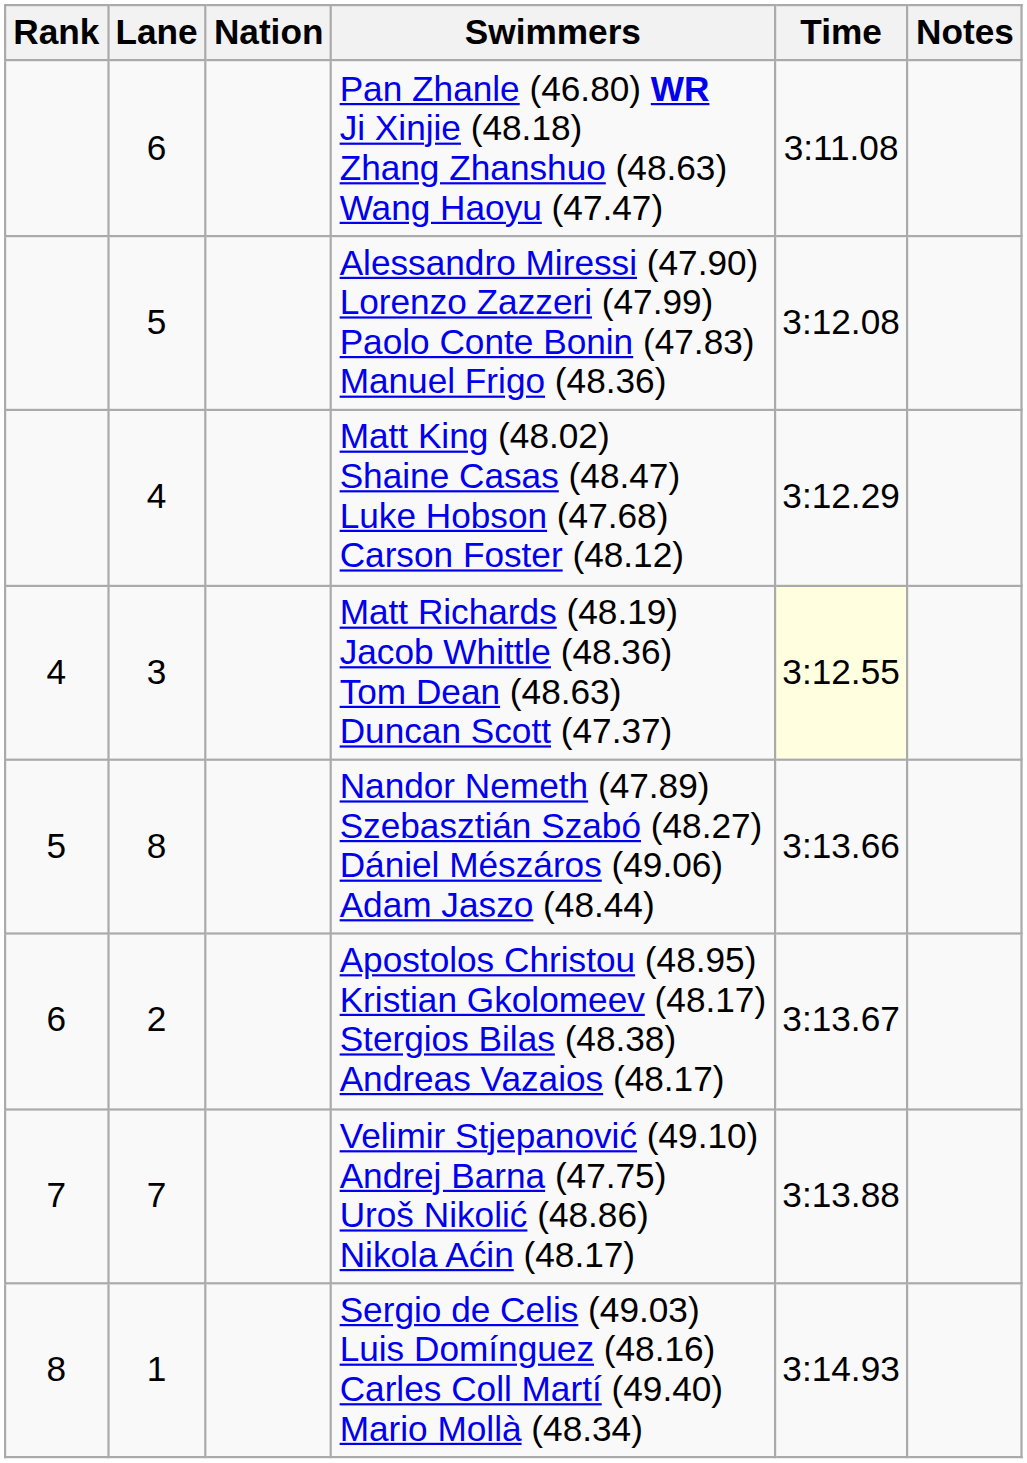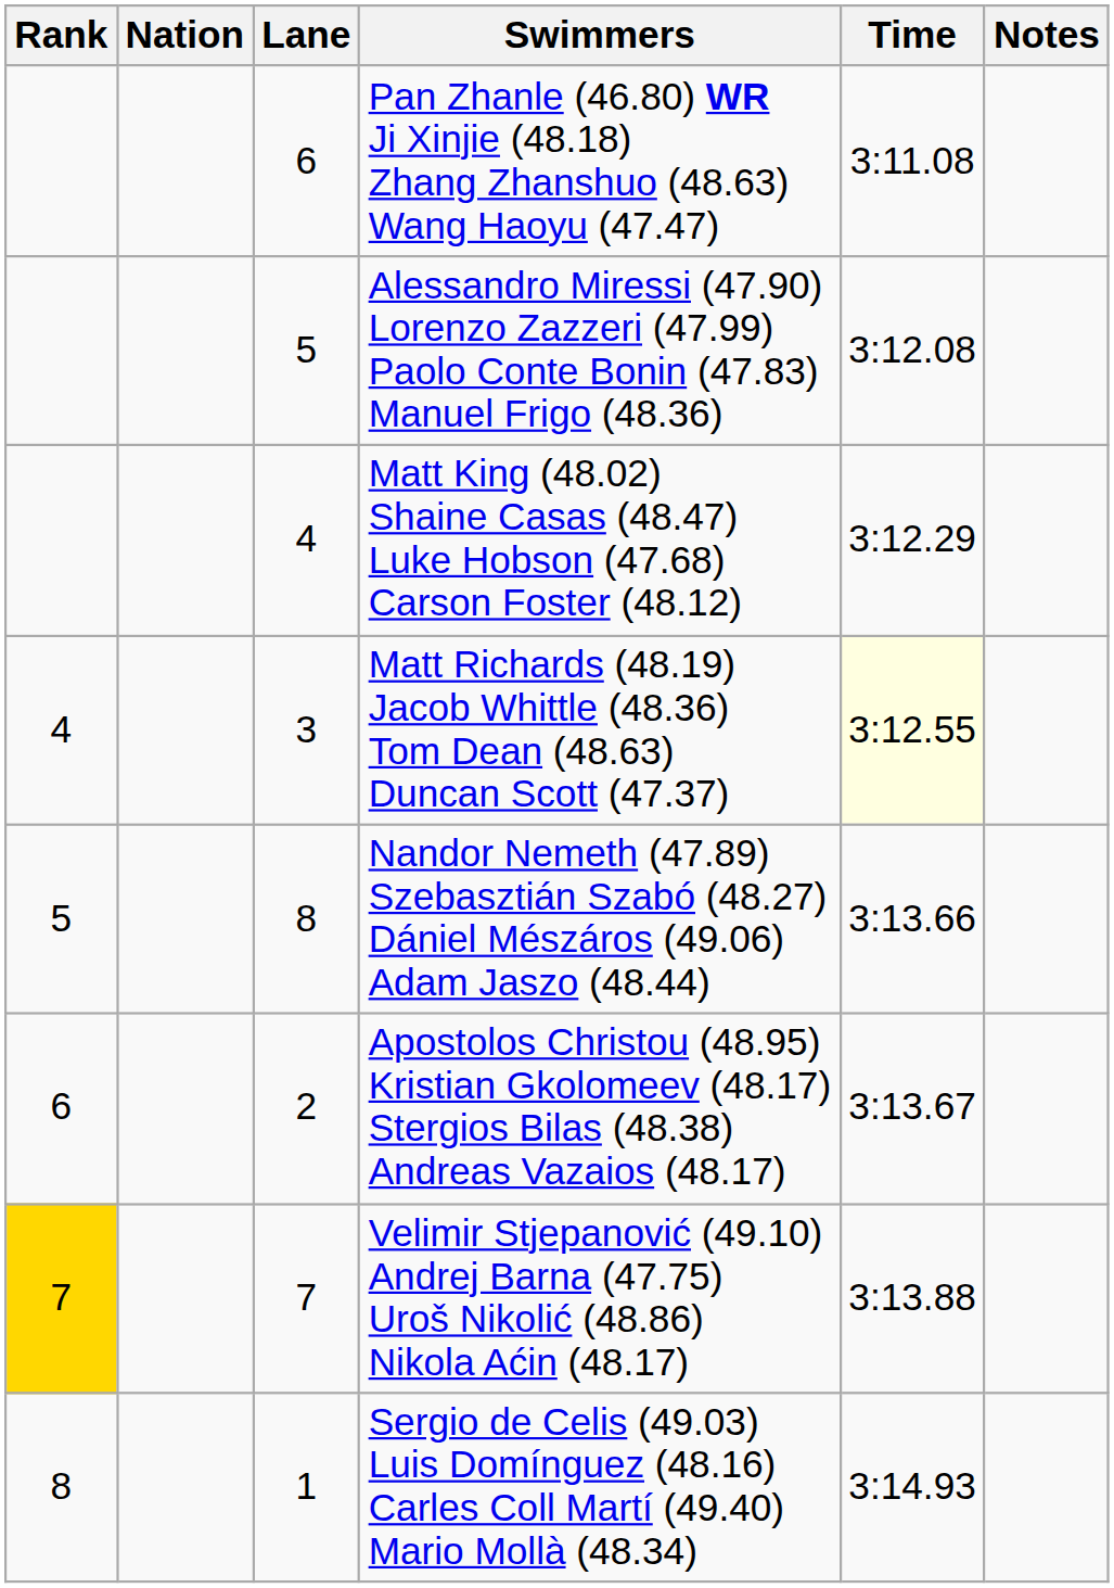columns swapped: Lane <-> Nation
row 8 | Rank: no background -> gold background
